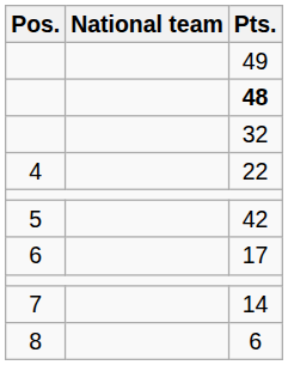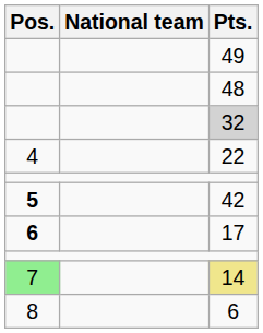48 | Pts.: bold -> normal
32 | Pts.: no background -> lightgrey background
42 | Pos.: normal -> bold
17 | Pos.: normal -> bold
14 | Pos.: no background -> lightgreen background
14 | Pts.: no background -> khaki background
